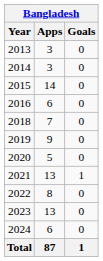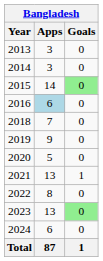2015 | Goals: no background -> lightgreen background
2016 | Apps: no background -> lightblue background
2023 | Goals: no background -> lightgreen background
